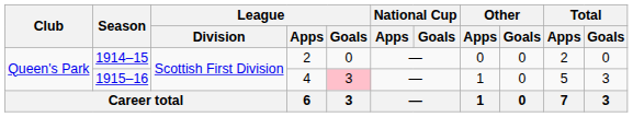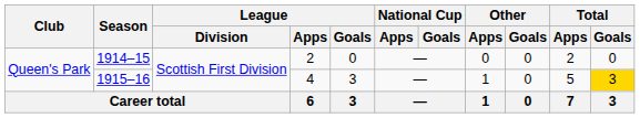1915–16 | League / Goals: pink background -> no background
1915–16 | Total / Goals: no background -> gold background
